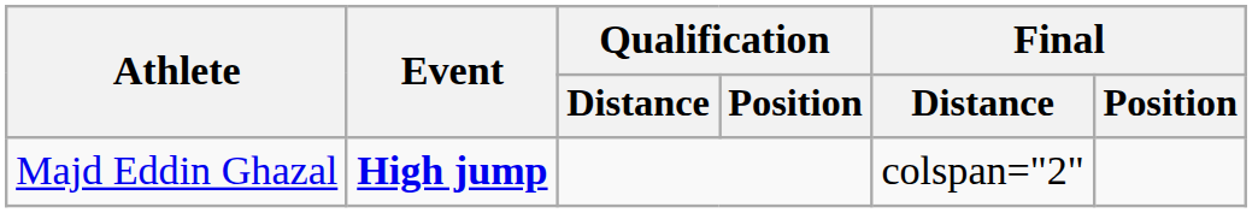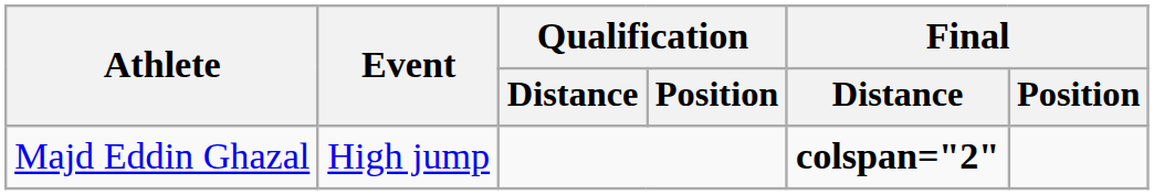Majd Eddin Ghazal | Event: bold -> normal
Majd Eddin Ghazal | Final / Distance: normal -> bold
